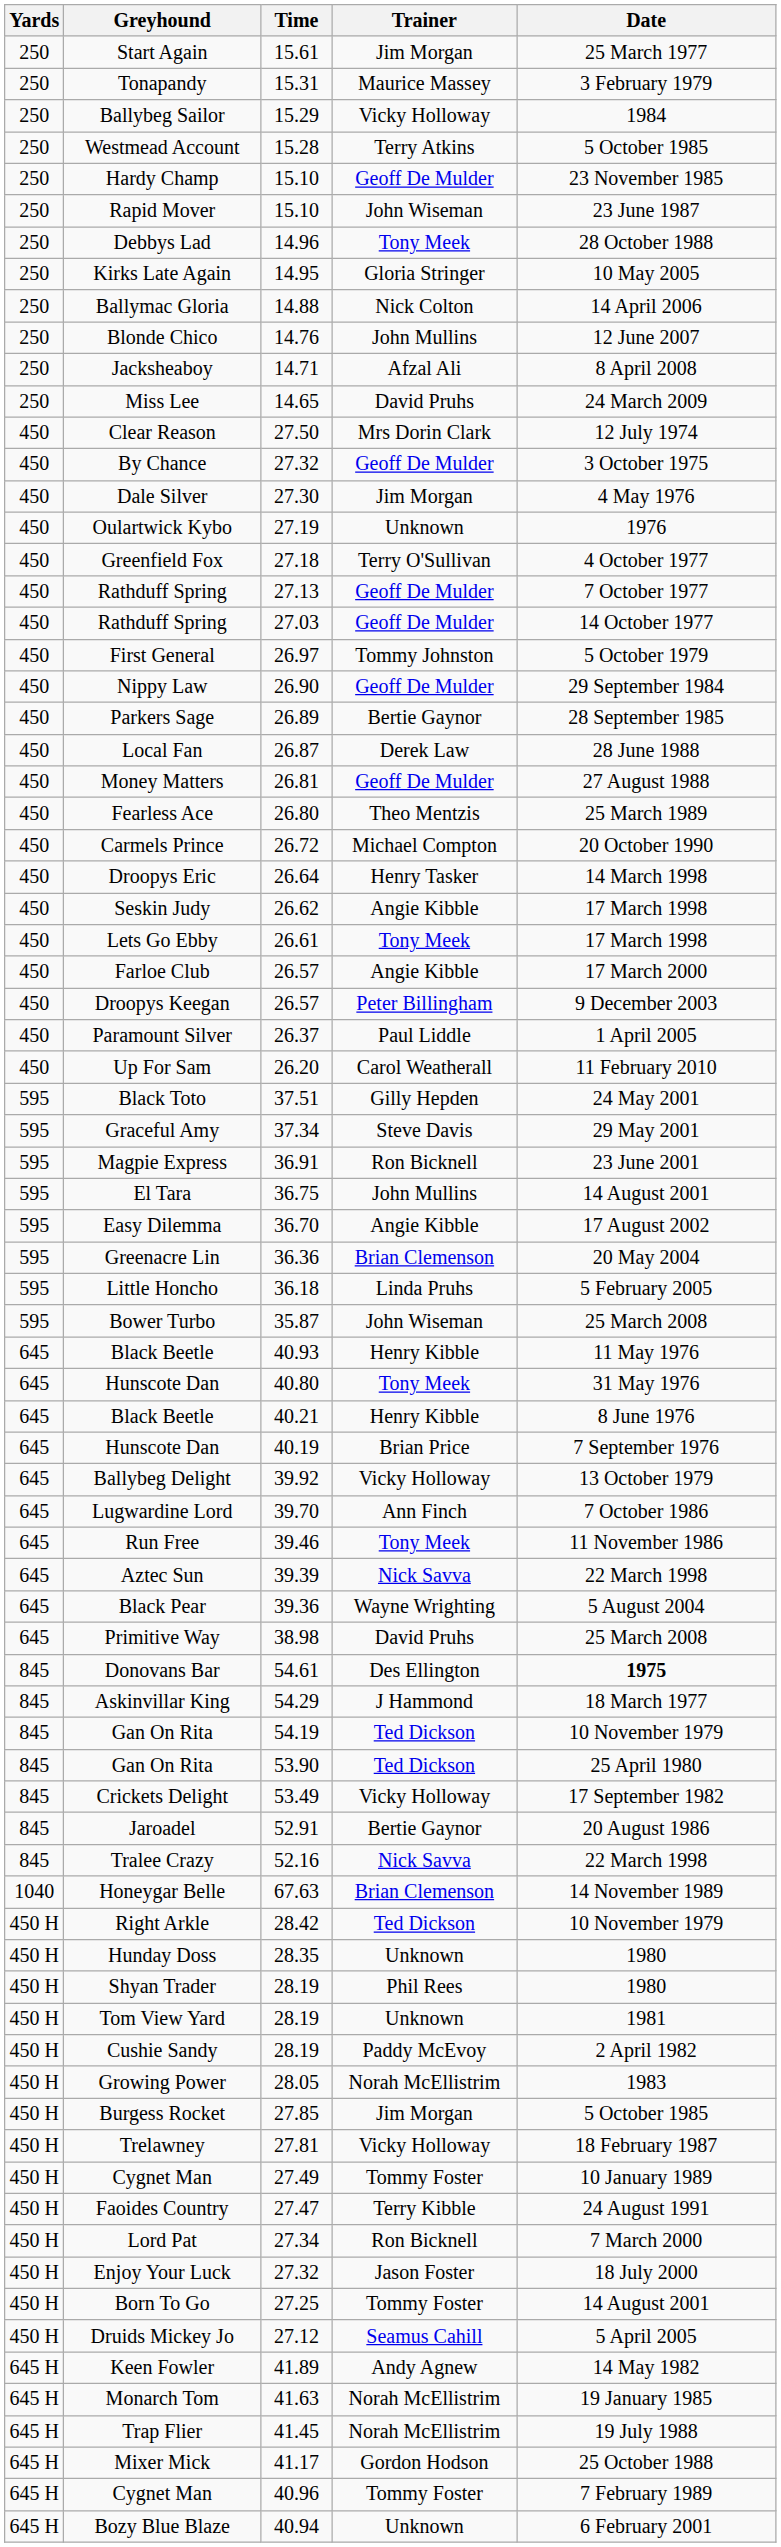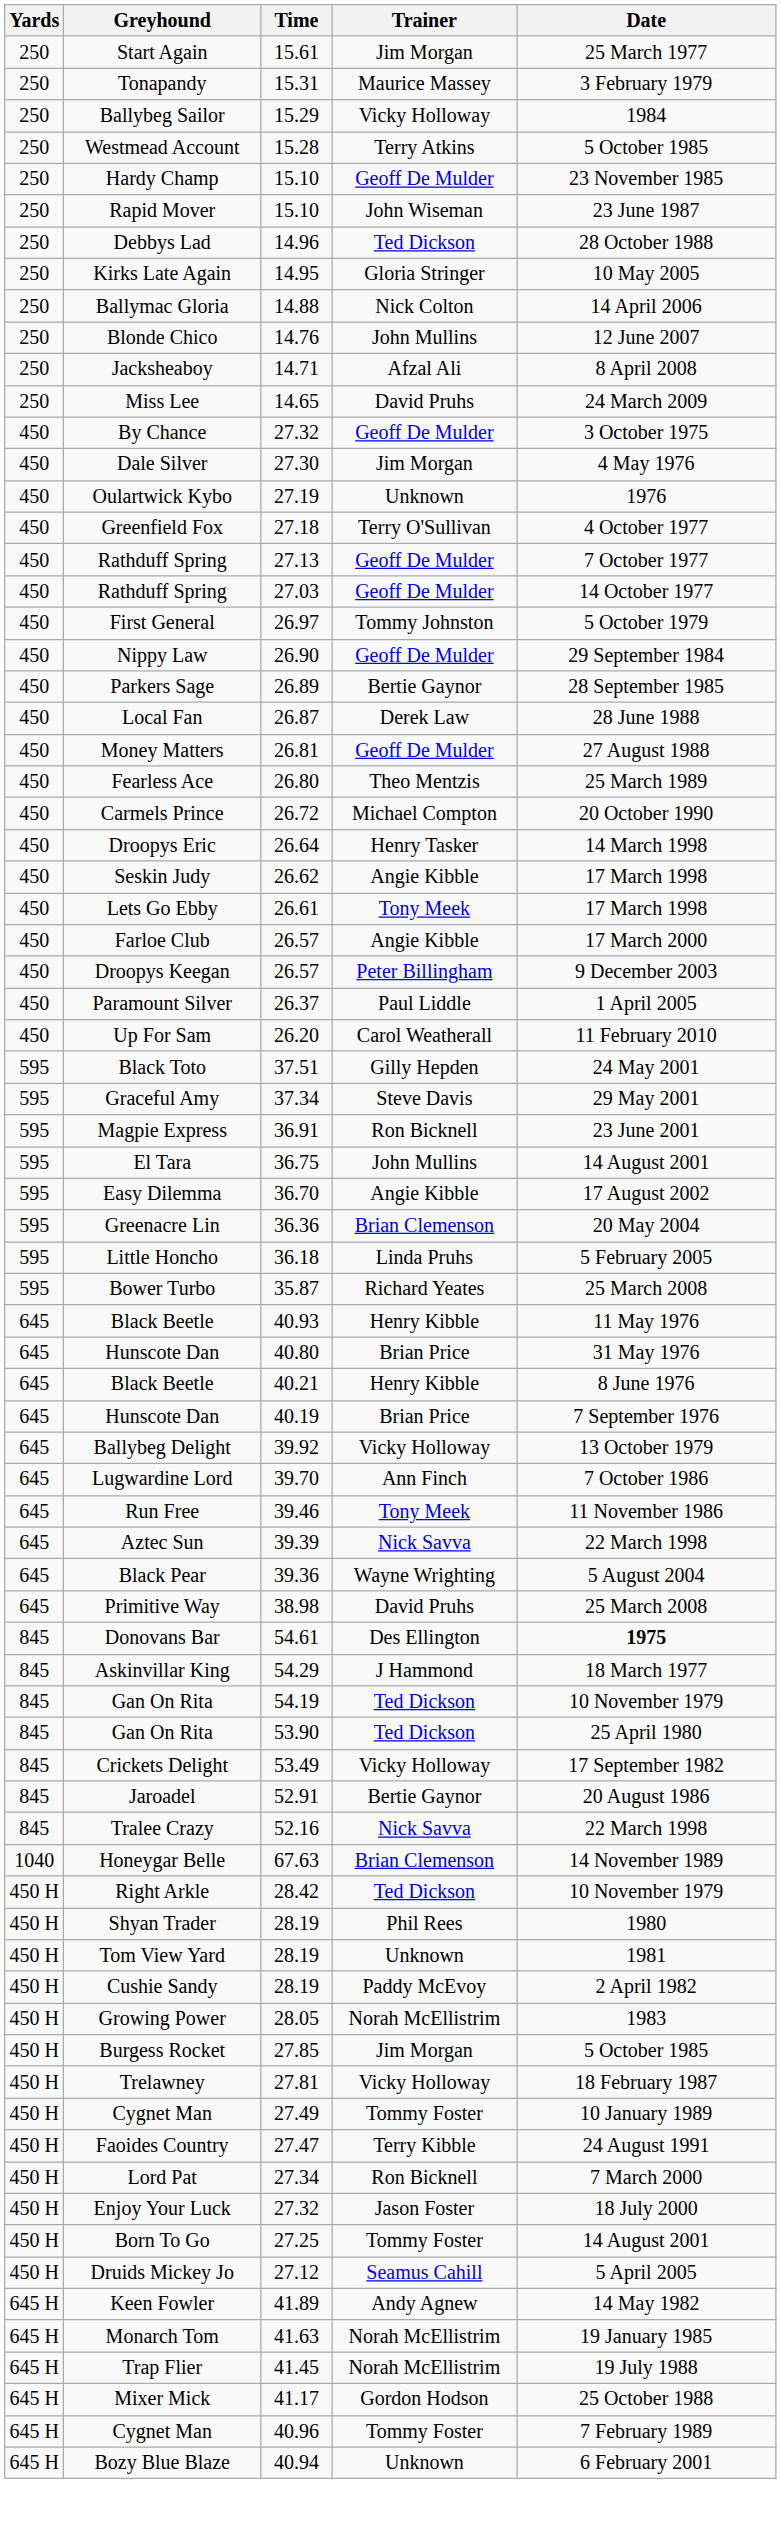Debbys Lad | Trainer: Tony Meek -> Ted Dickson
- row: 450 | Clear Reason | 27.50 | Mrs Dorin Clark | 12 July 1974
Bower Turbo | Trainer: John Wiseman -> Richard Yeates
Hunscote Dan / 40.80 | Trainer: Tony Meek -> Brian Price
- row: 450 H | Hunday Doss | 28.35 | Unknown | 1980
